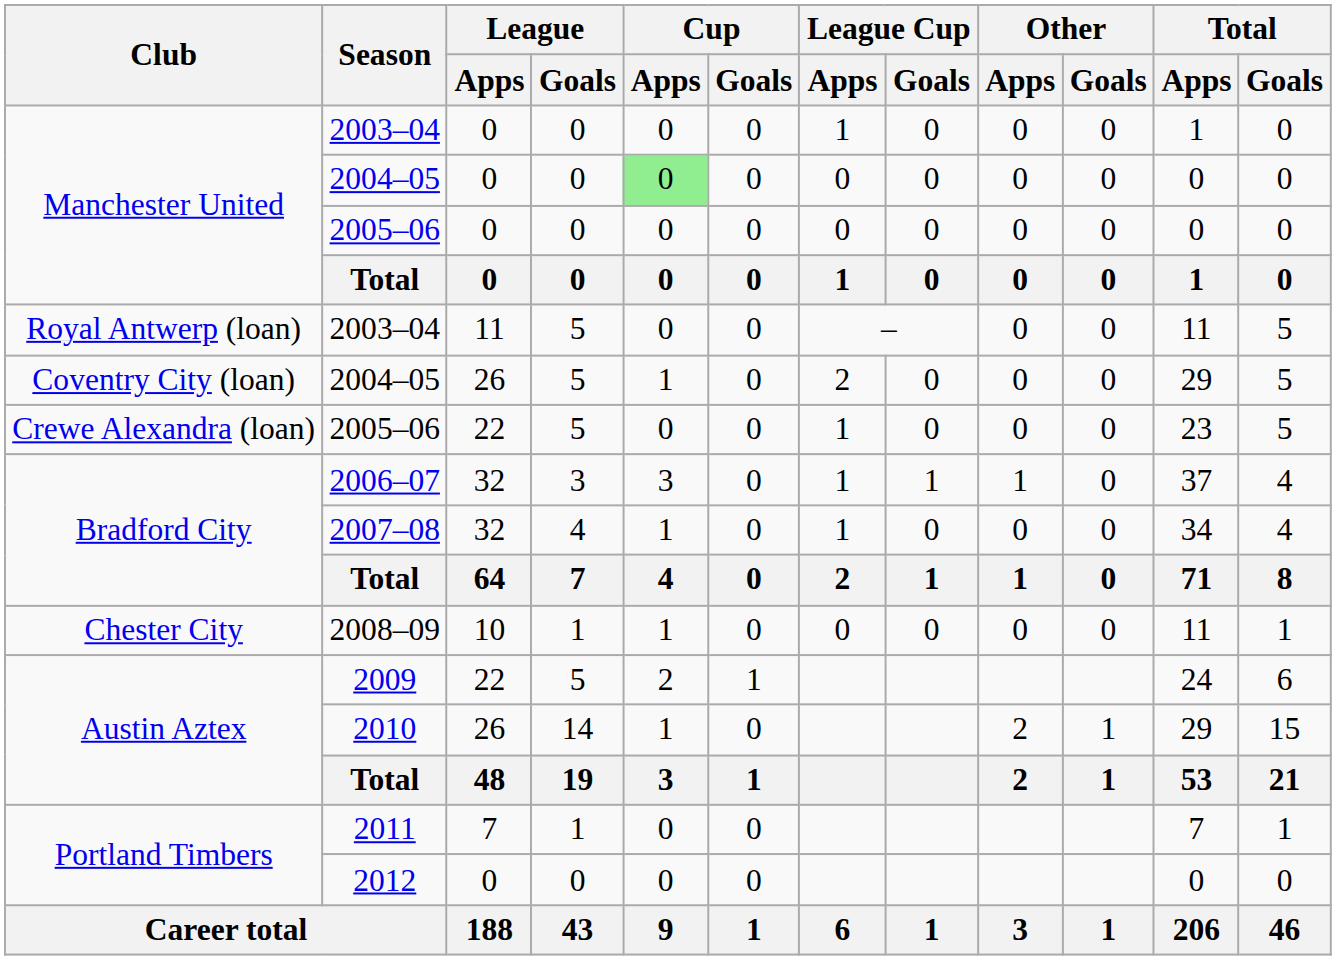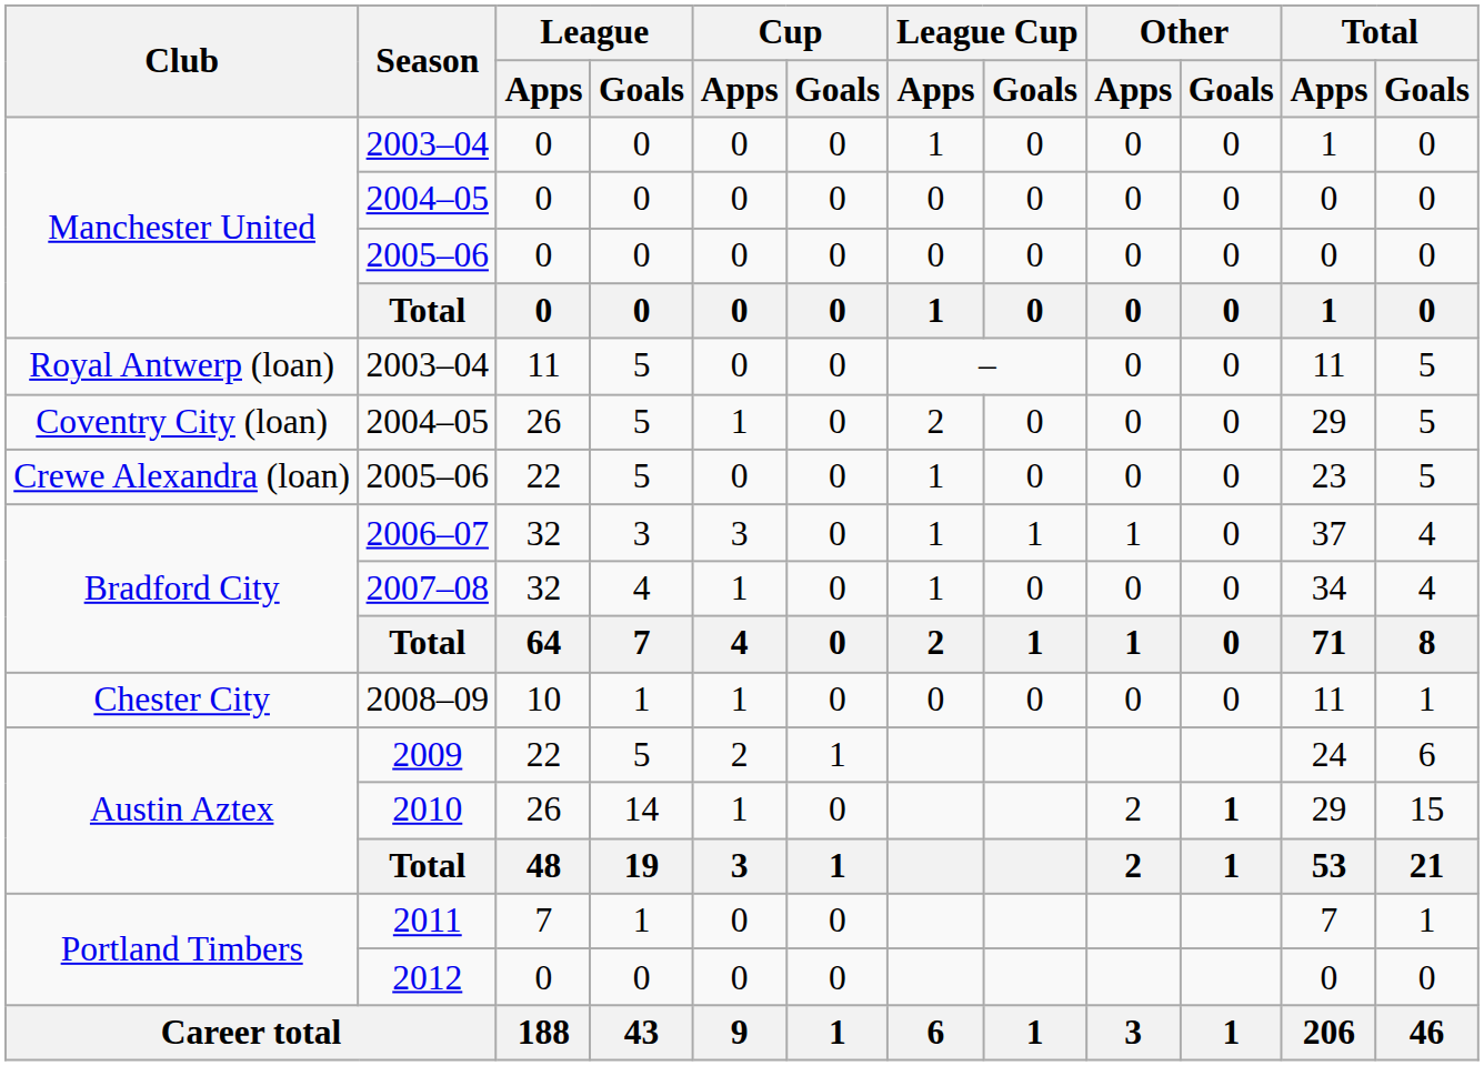Manchester United / 2004–05 | Cup / Apps: lightgreen background -> no background
2010 | Other / Goals: normal -> bold
